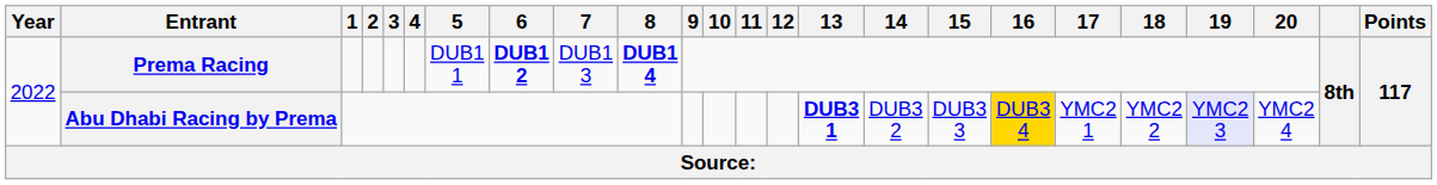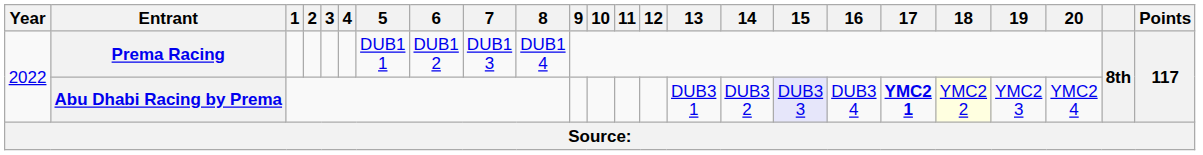Prema Racing | 6: bold -> normal
Prema Racing | 8: bold -> normal
Abu Dhabi Racing by Prema | 13: bold -> normal
Abu Dhabi Racing by Prema | 15: no background -> lavender background
Abu Dhabi Racing by Prema | 16: gold background -> no background
Abu Dhabi Racing by Prema | 17: normal -> bold
Abu Dhabi Racing by Prema | 18: no background -> lightyellow background
Abu Dhabi Racing by Prema | 19: lavender background -> no background
